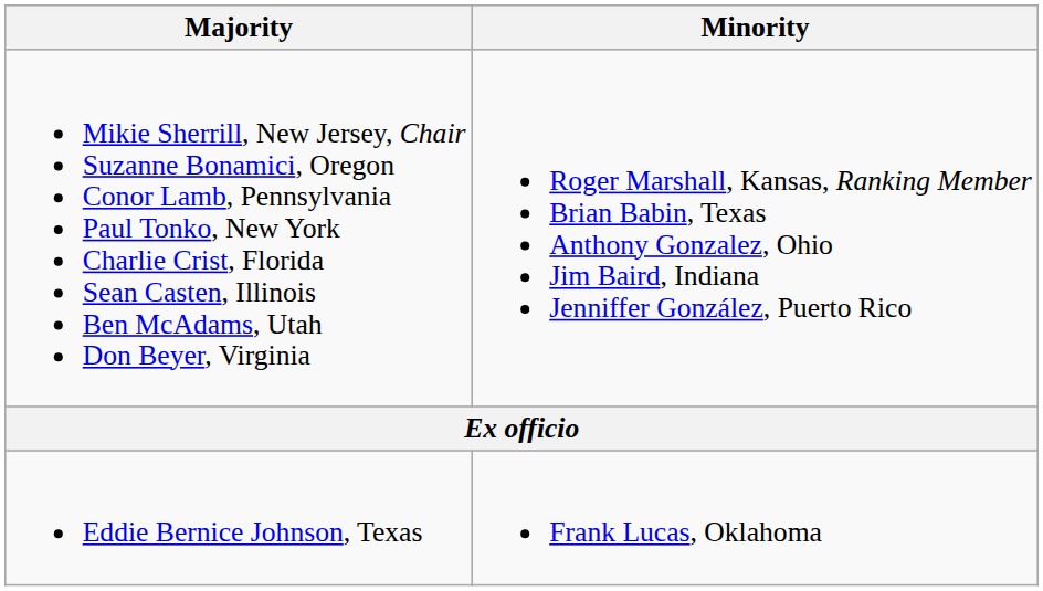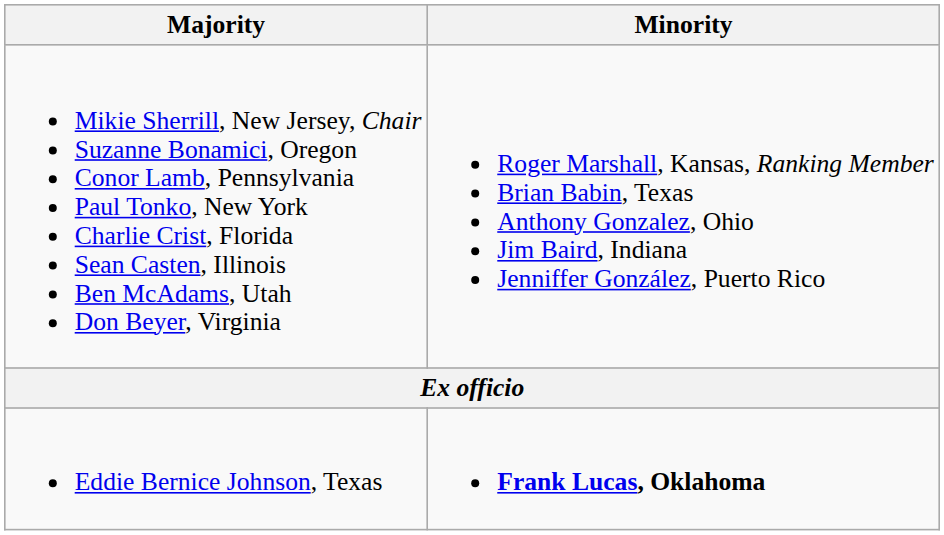Eddie Bernice Johnson, Texas | Minority: normal -> bold
